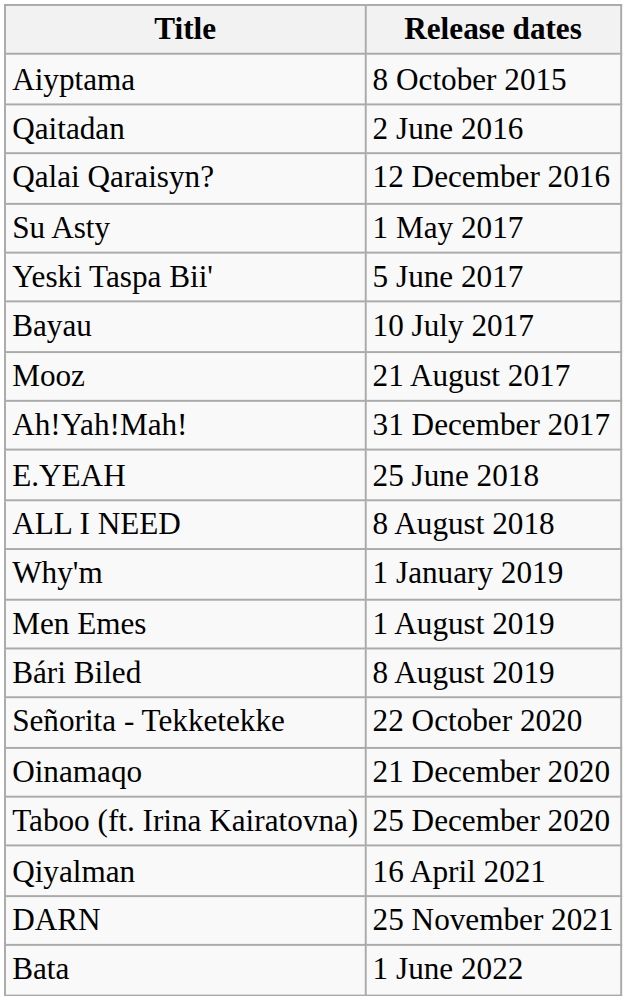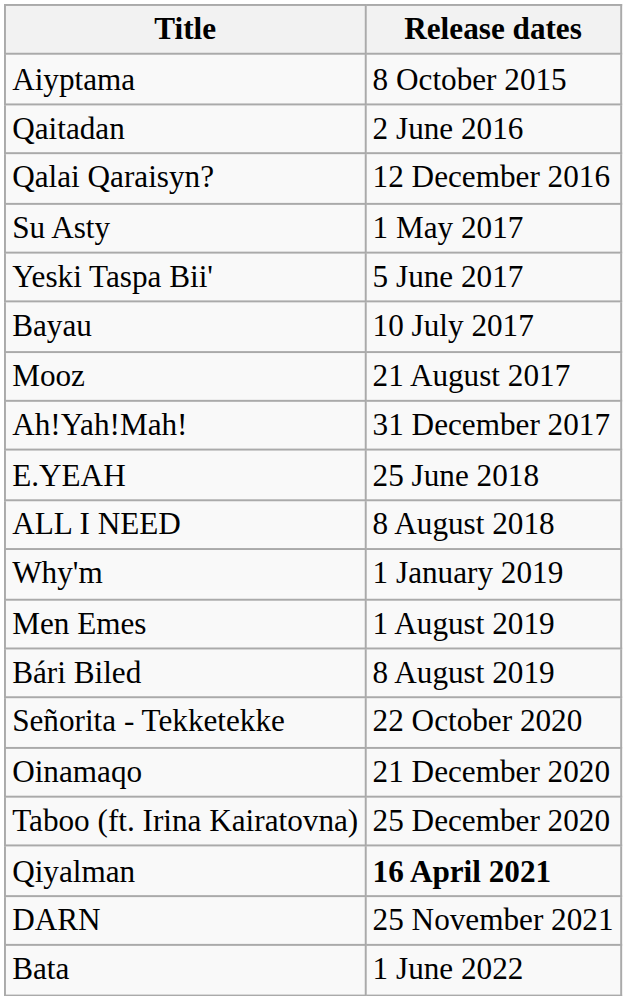Qiyalman | Release dates: normal -> bold
